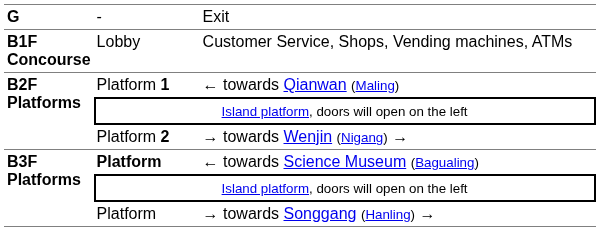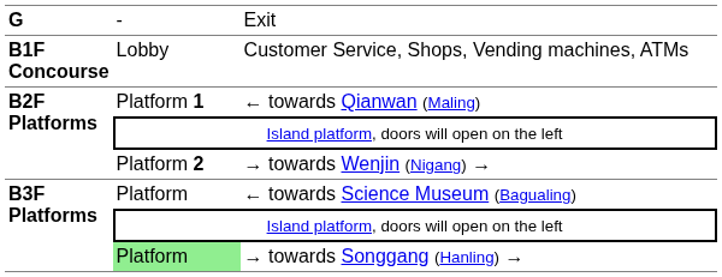← towards Science Museum (Bagualing) | column 2: bold -> normal
→ towards Songgang (Hanling) → | column 2: no background -> lightgreen background
